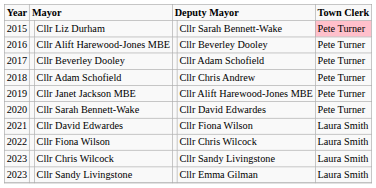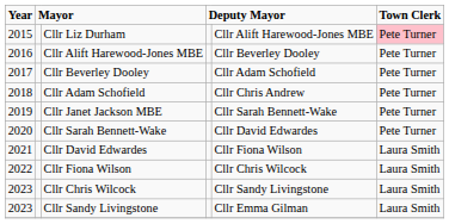Cllr Liz Durham | column 5: Cllr Sarah Bennett-Wake -> Cllr Alift Harewood-Jones MBE
Cllr Janet Jackson MBE | column 5: Cllr Alift Harewood-Jones MBE -> Cllr Sarah Bennett-Wake
